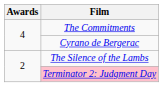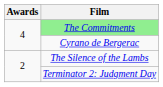The Commitments | Film: no background -> lightgreen background
Terminator 2: Judgment Day | Film: pink background -> no background
